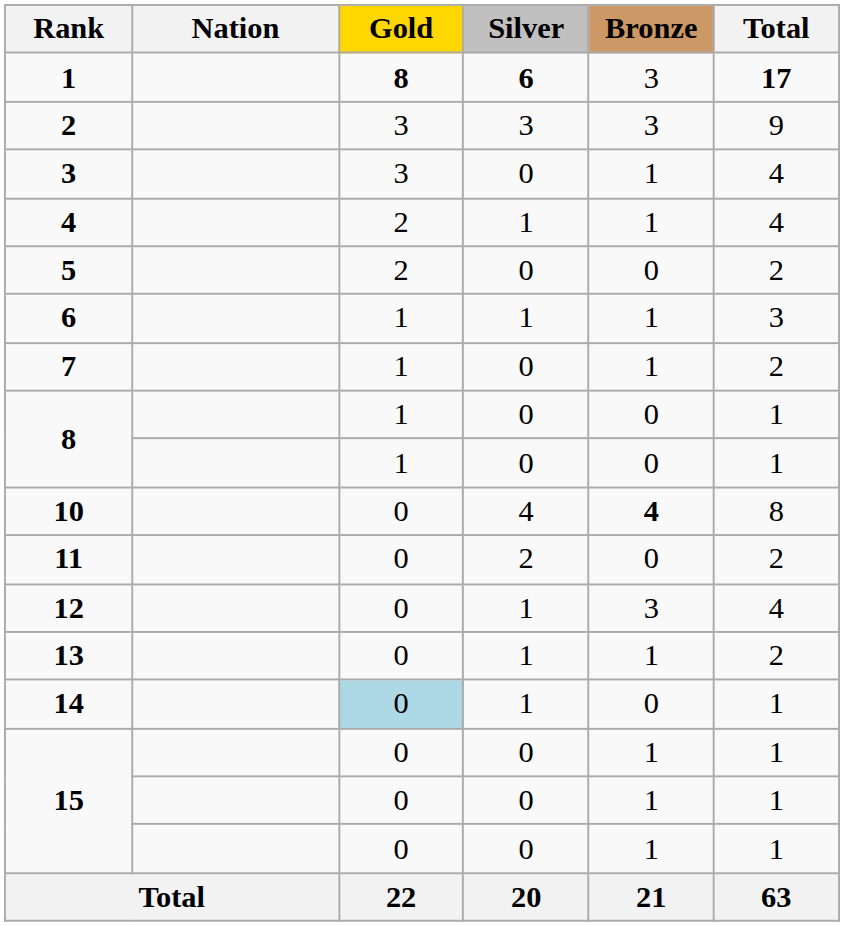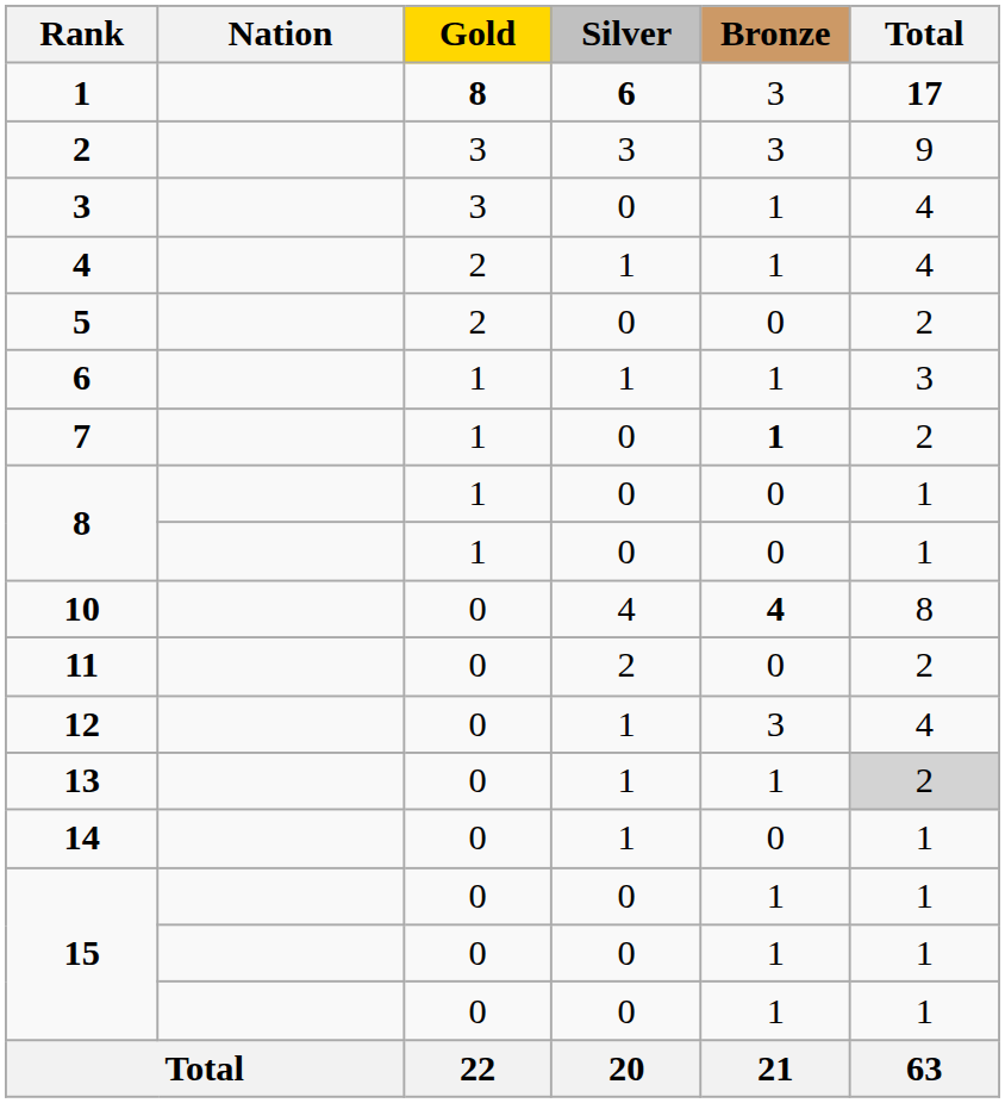7 | Bronze: normal -> bold
13 | Total: no background -> lightgrey background
14 | Gold: lightblue background -> no background
